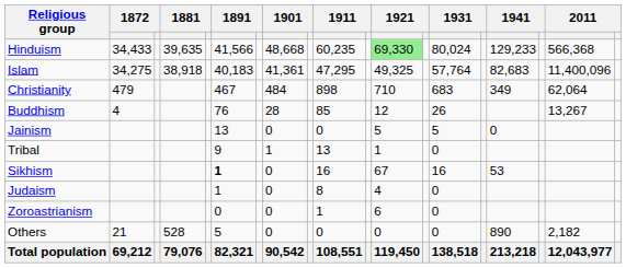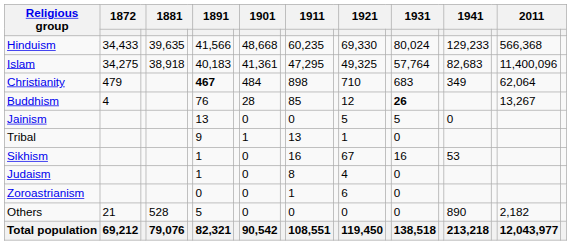Hinduism | column 12: lightgreen background -> no background
Christianity | column 6: normal -> bold
Buddhism | column 14: normal -> bold
Sikhism | column 6: bold -> normal
